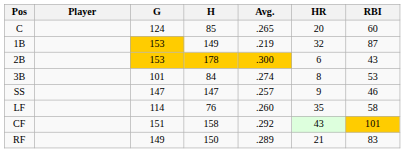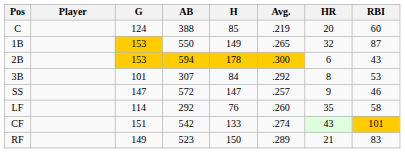+ column: AB | 388 | 550 | 594 | 307 | 572 | 292 | 542 | 523
C | Avg.: .265 -> .219
1B | Avg.: .219 -> .265
3B | Avg.: .274 -> .292
CF | H: 158 -> 133
CF | Avg.: .292 -> .274
